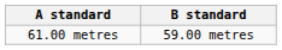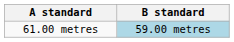61.00 metres | B standard: no background -> lightblue background
